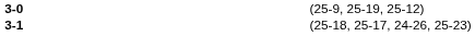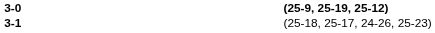3-0 | column 2: normal -> bold
